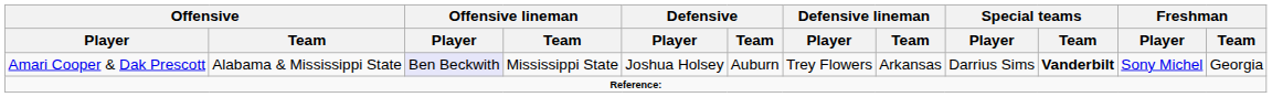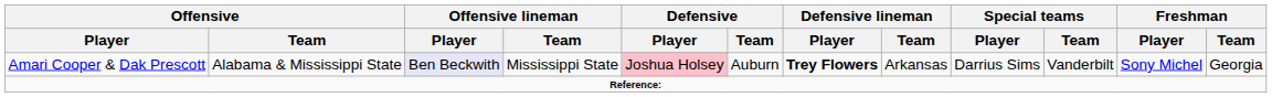Amari Cooper & Dak Prescott | Defensive / Player: no background -> pink background
Amari Cooper & Dak Prescott | Defensive lineman / Player: normal -> bold
Amari Cooper & Dak Prescott | Special teams / Team: bold -> normal
